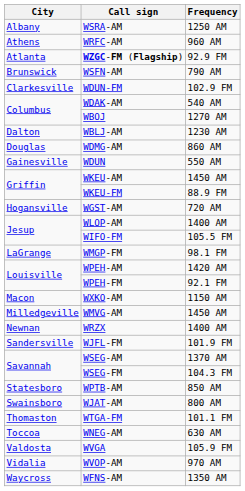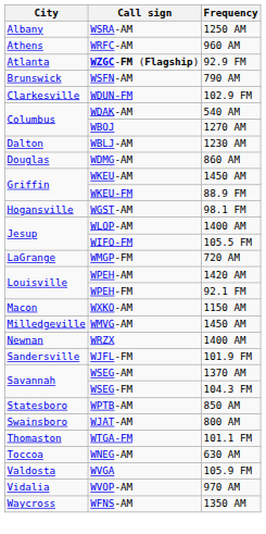- row: Gainesville | WDUN | 550 AM
WGST-AM | Frequency: 720 AM -> 98.1 FM
WMGP-FM | Frequency: 98.1 FM -> 720 AM
